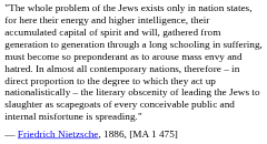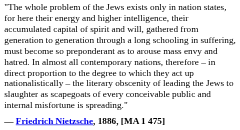row 2 | column 1: normal -> bold
